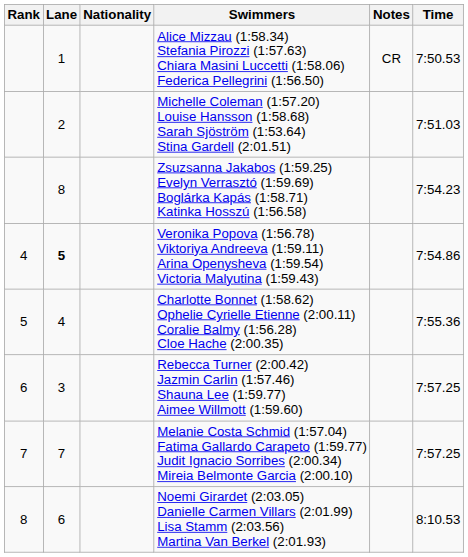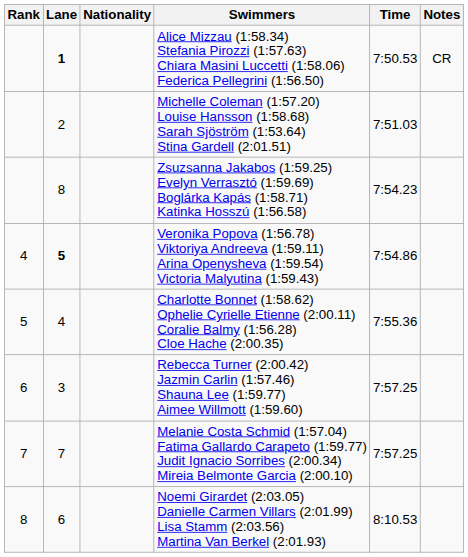columns swapped: Time <-> Notes
row 2 | Lane: normal -> bold
